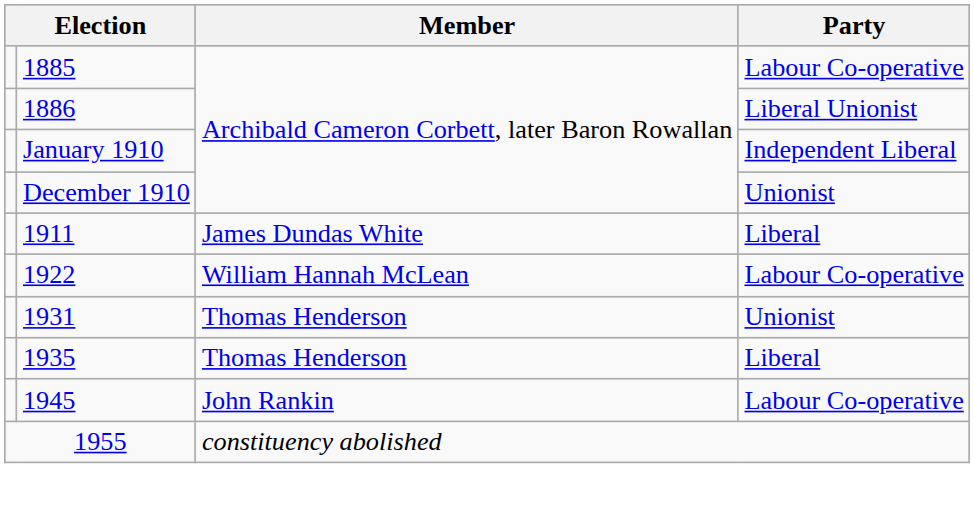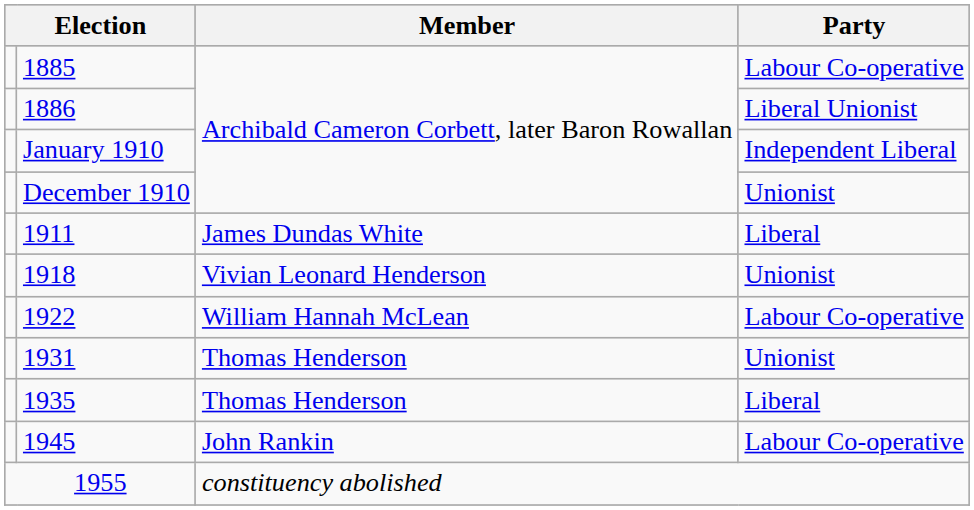+ row: 1918 | Vivian Leonard Henderson | Unionist
